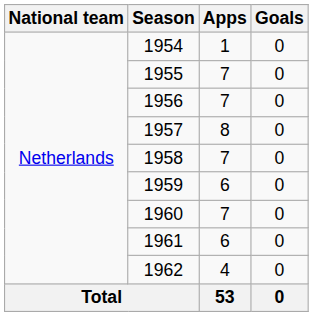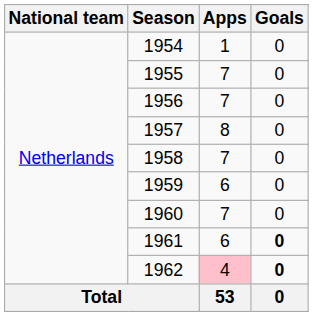1961 | Goals: normal -> bold
1962 | Apps: no background -> pink background
1962 | Goals: normal -> bold
